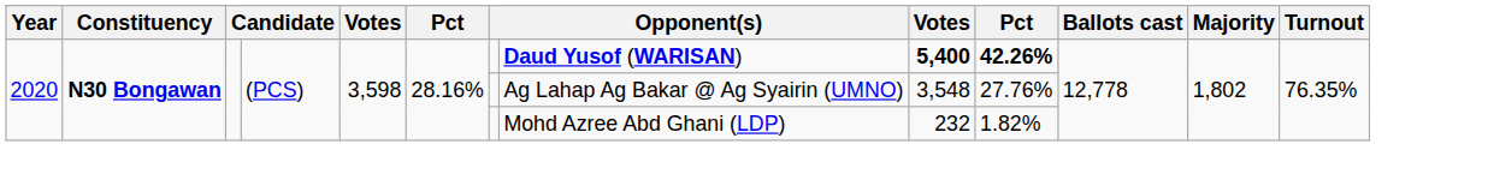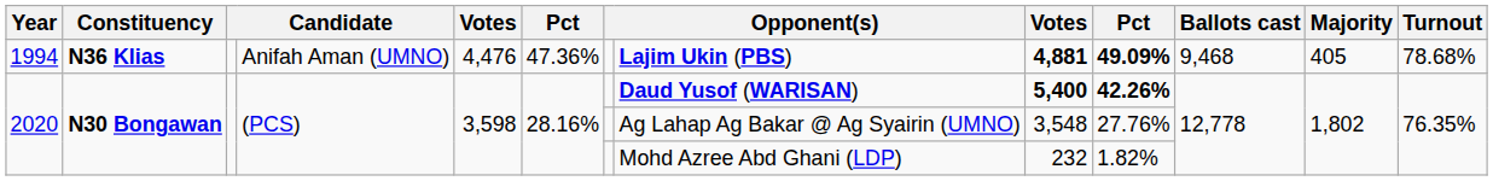+ row: 1994 | N36 Klias | Anifah Aman (UMNO) | 4,476 | 47.36% | Lajim Ukin (PBS) | 4,881 | 49.09% | 9,468 | 405 | 78.68%
